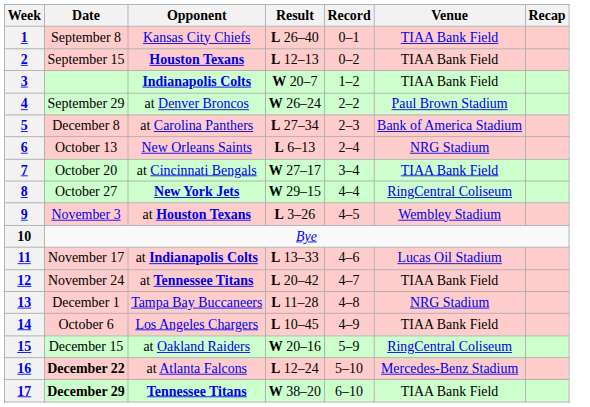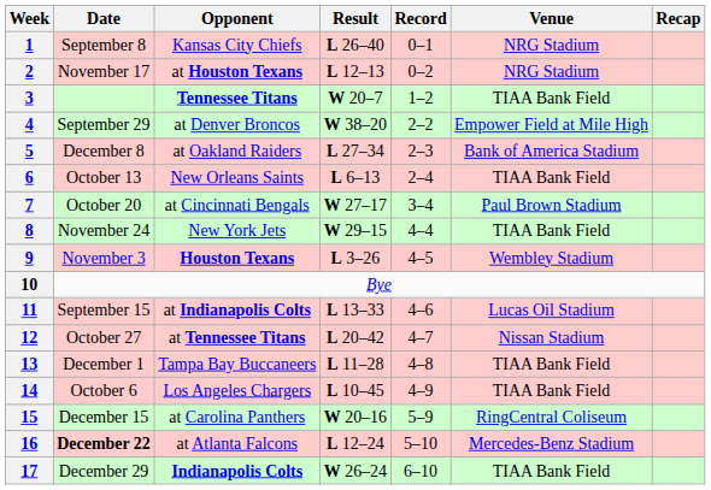1 | Venue: TIAA Bank Field -> NRG Stadium
2 | Date: September 15 -> November 17
2 | Opponent: Houston Texans -> at Houston Texans
2 | Venue: TIAA Bank Field -> NRG Stadium
3 | Opponent: Indianapolis Colts -> Tennessee Titans
4 | Result: W 26–24 -> W 38–20
4 | Venue: Paul Brown Stadium -> Empower Field at Mile High
5 | Opponent: at Carolina Panthers -> at Oakland Raiders
6 | Venue: NRG Stadium -> TIAA Bank Field
7 | Venue: TIAA Bank Field -> Paul Brown Stadium
8 | Date: October 27 -> November 24
8 | Opponent: bold -> normal
8 | Venue: RingCentral Coliseum -> TIAA Bank Field
9 | Opponent: at Houston Texans -> Houston Texans
11 | Date: November 17 -> September 15
12 | Date: November 24 -> October 27
12 | Venue: TIAA Bank Field -> Nissan Stadium
13 | Venue: NRG Stadium -> TIAA Bank Field
15 | Opponent: at Oakland Raiders -> at Carolina Panthers
17 | Date: bold -> normal
17 | Opponent: Tennessee Titans -> Indianapolis Colts
17 | Result: W 38–20 -> W 26–24
